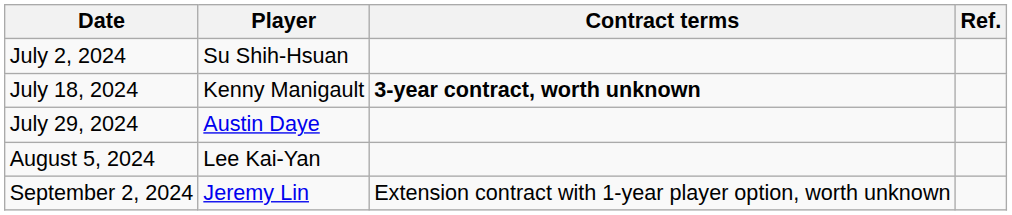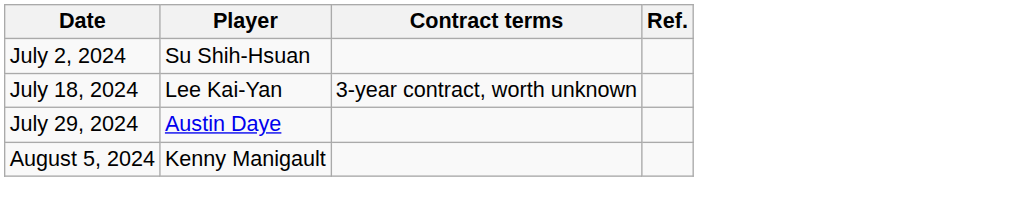July 18, 2024 | Player: Kenny Manigault -> Lee Kai-Yan
July 18, 2024 | Contract terms: bold -> normal
August 5, 2024 | Player: Lee Kai-Yan -> Kenny Manigault
- row: September 2, 2024 | Jeremy Lin | Extension contract with 1-year player option, worth unknown
